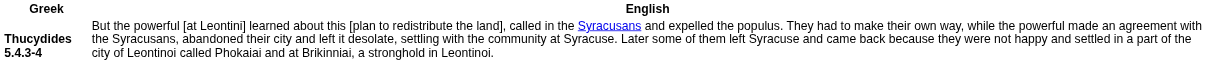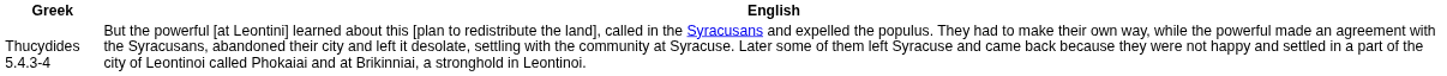Thucydides 5.4.3-4 | Greek: bold -> normal
